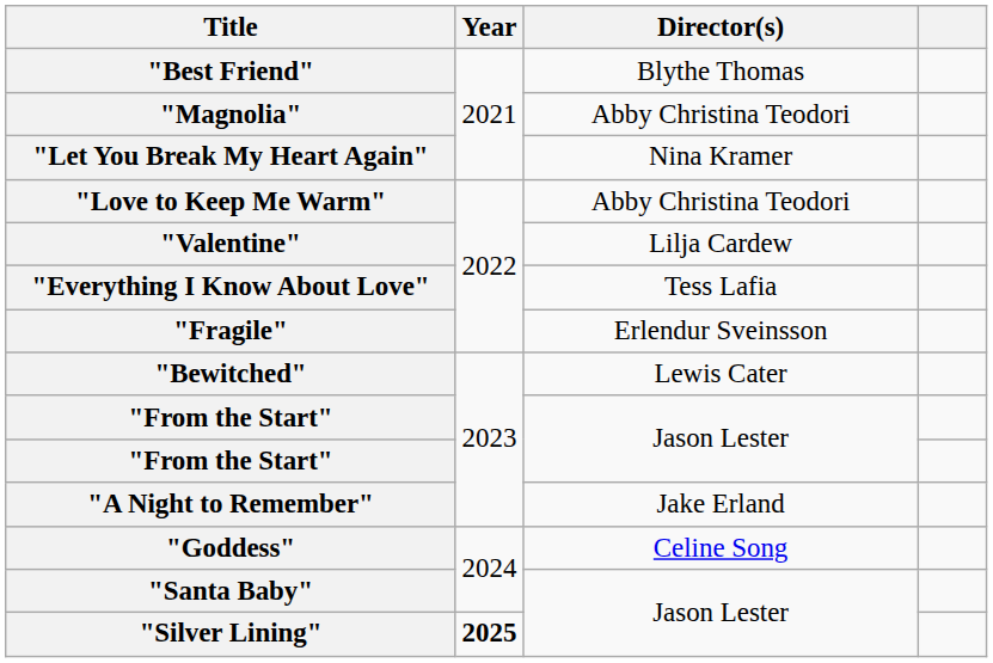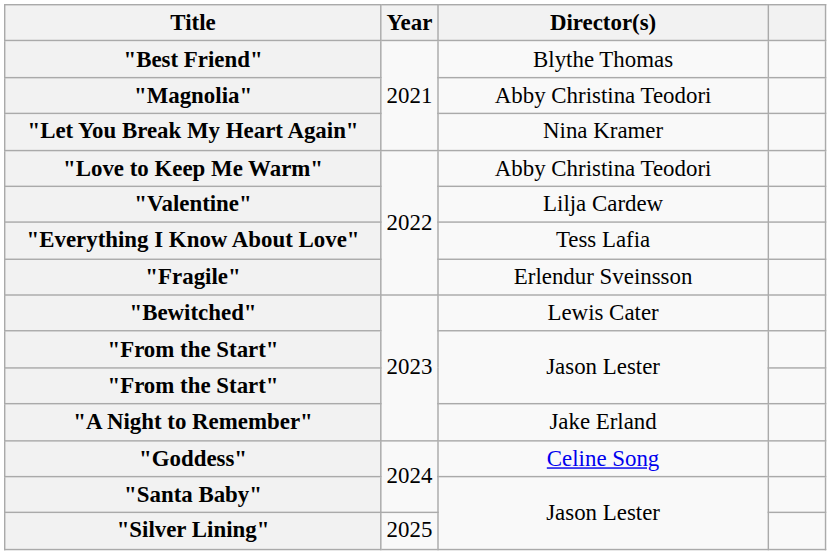"Silver Lining" | Year: bold -> normal
